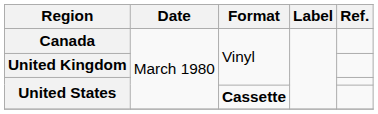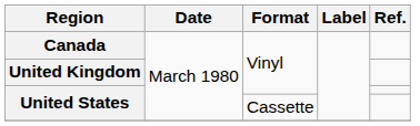United States / Cassette | Format: bold -> normal
